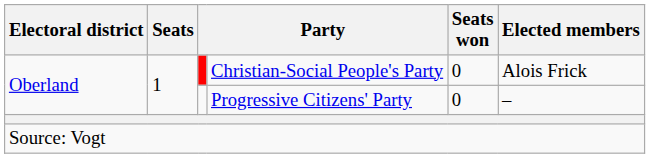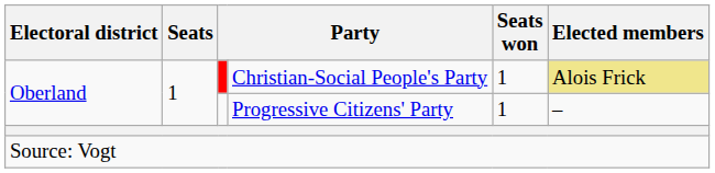Christian-Social People's Party | Seats won: 0 -> 1
Christian-Social People's Party | Elected members: no background -> khaki background
Progressive Citizens' Party | Seats won: 0 -> 1
